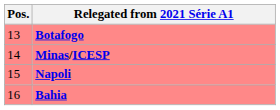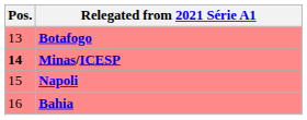Minas/ICESP | Pos.: normal -> bold
